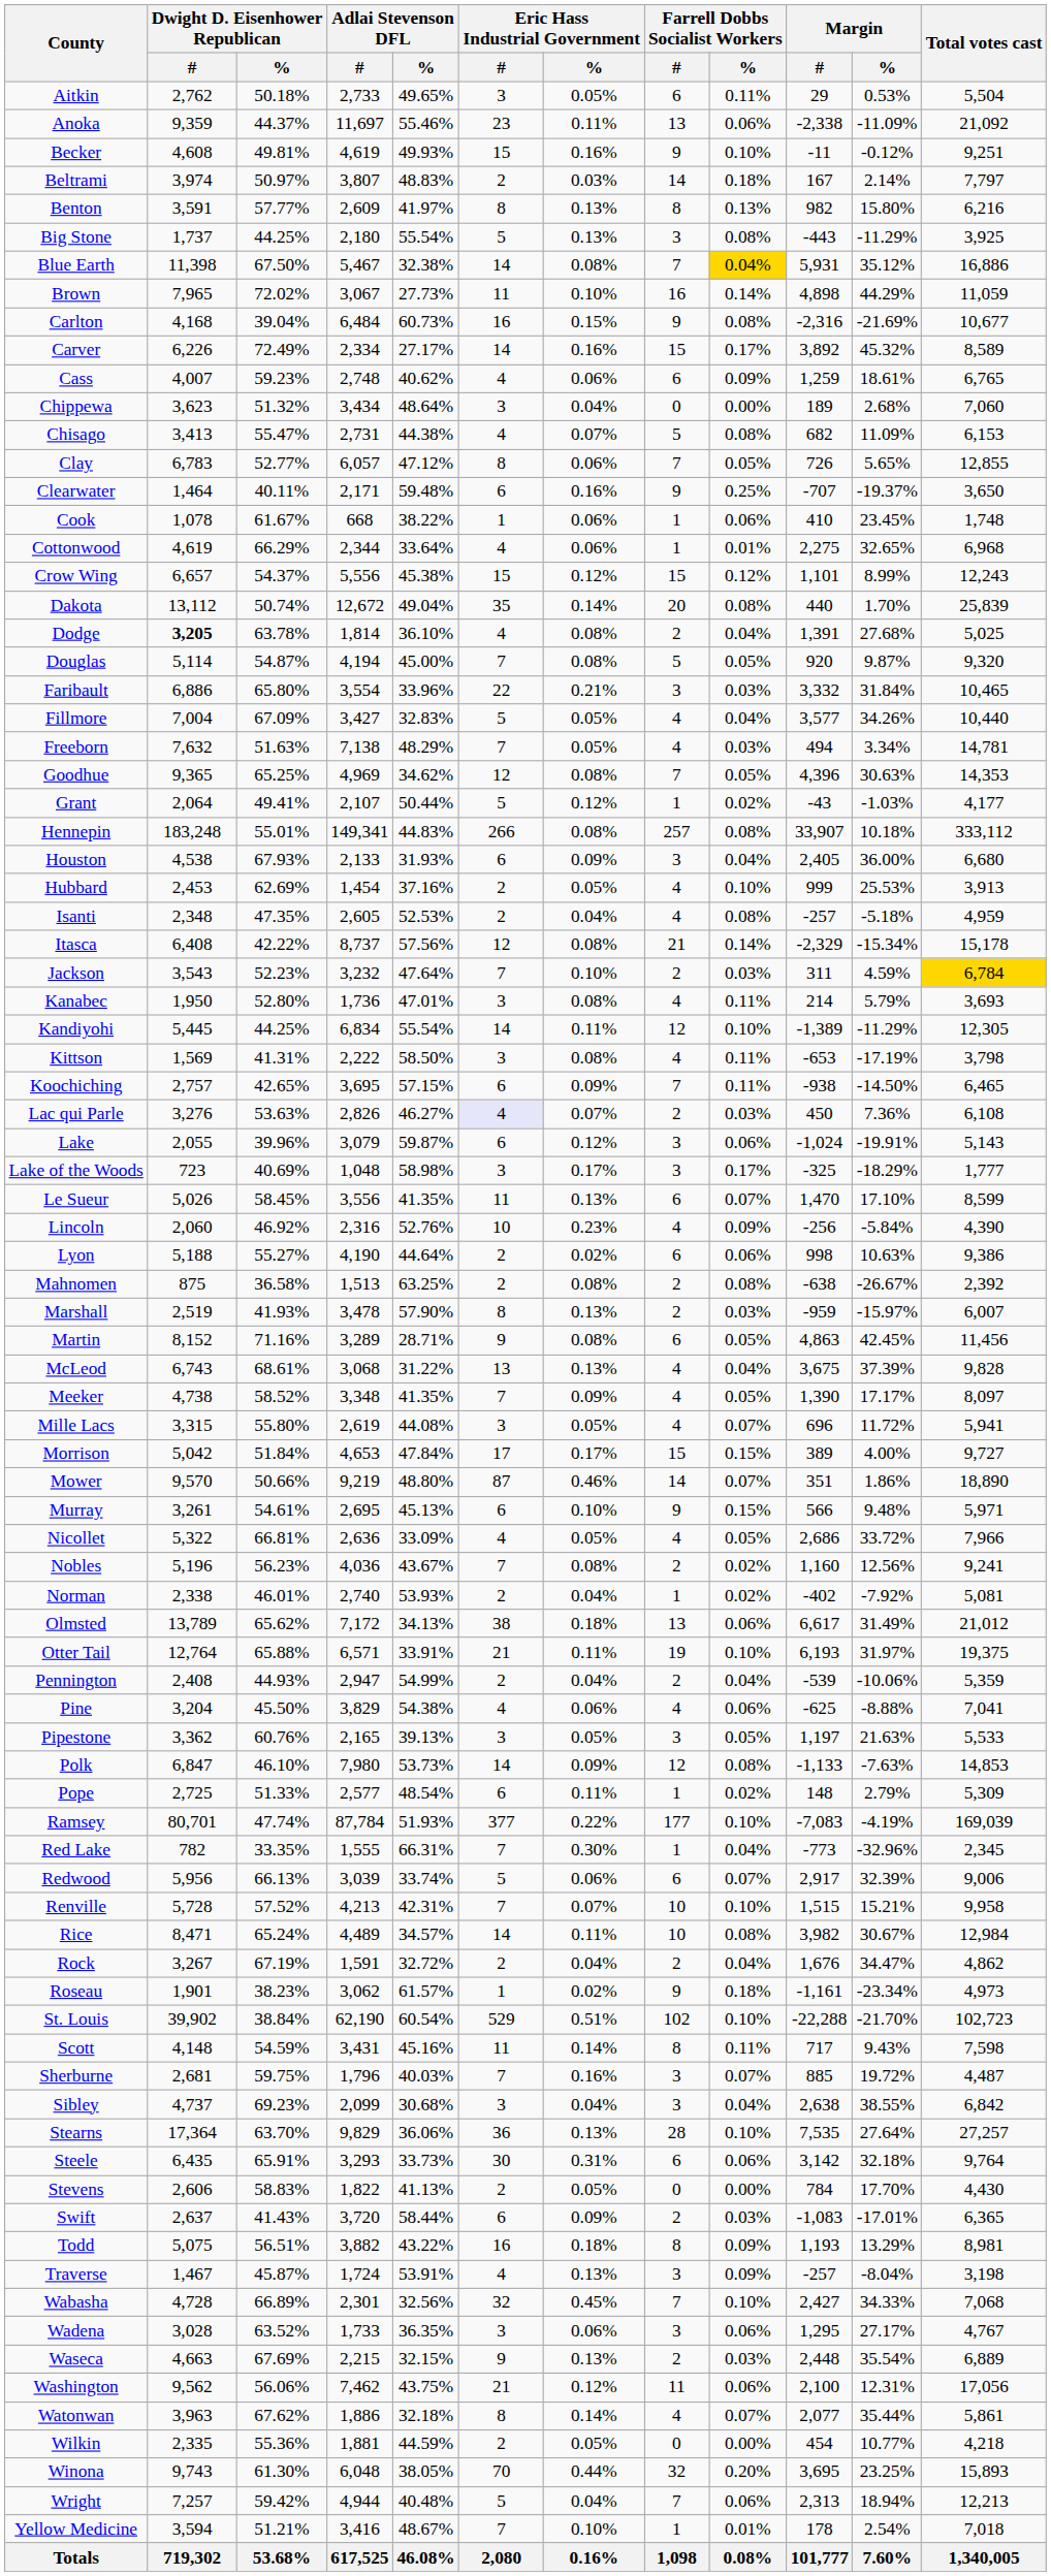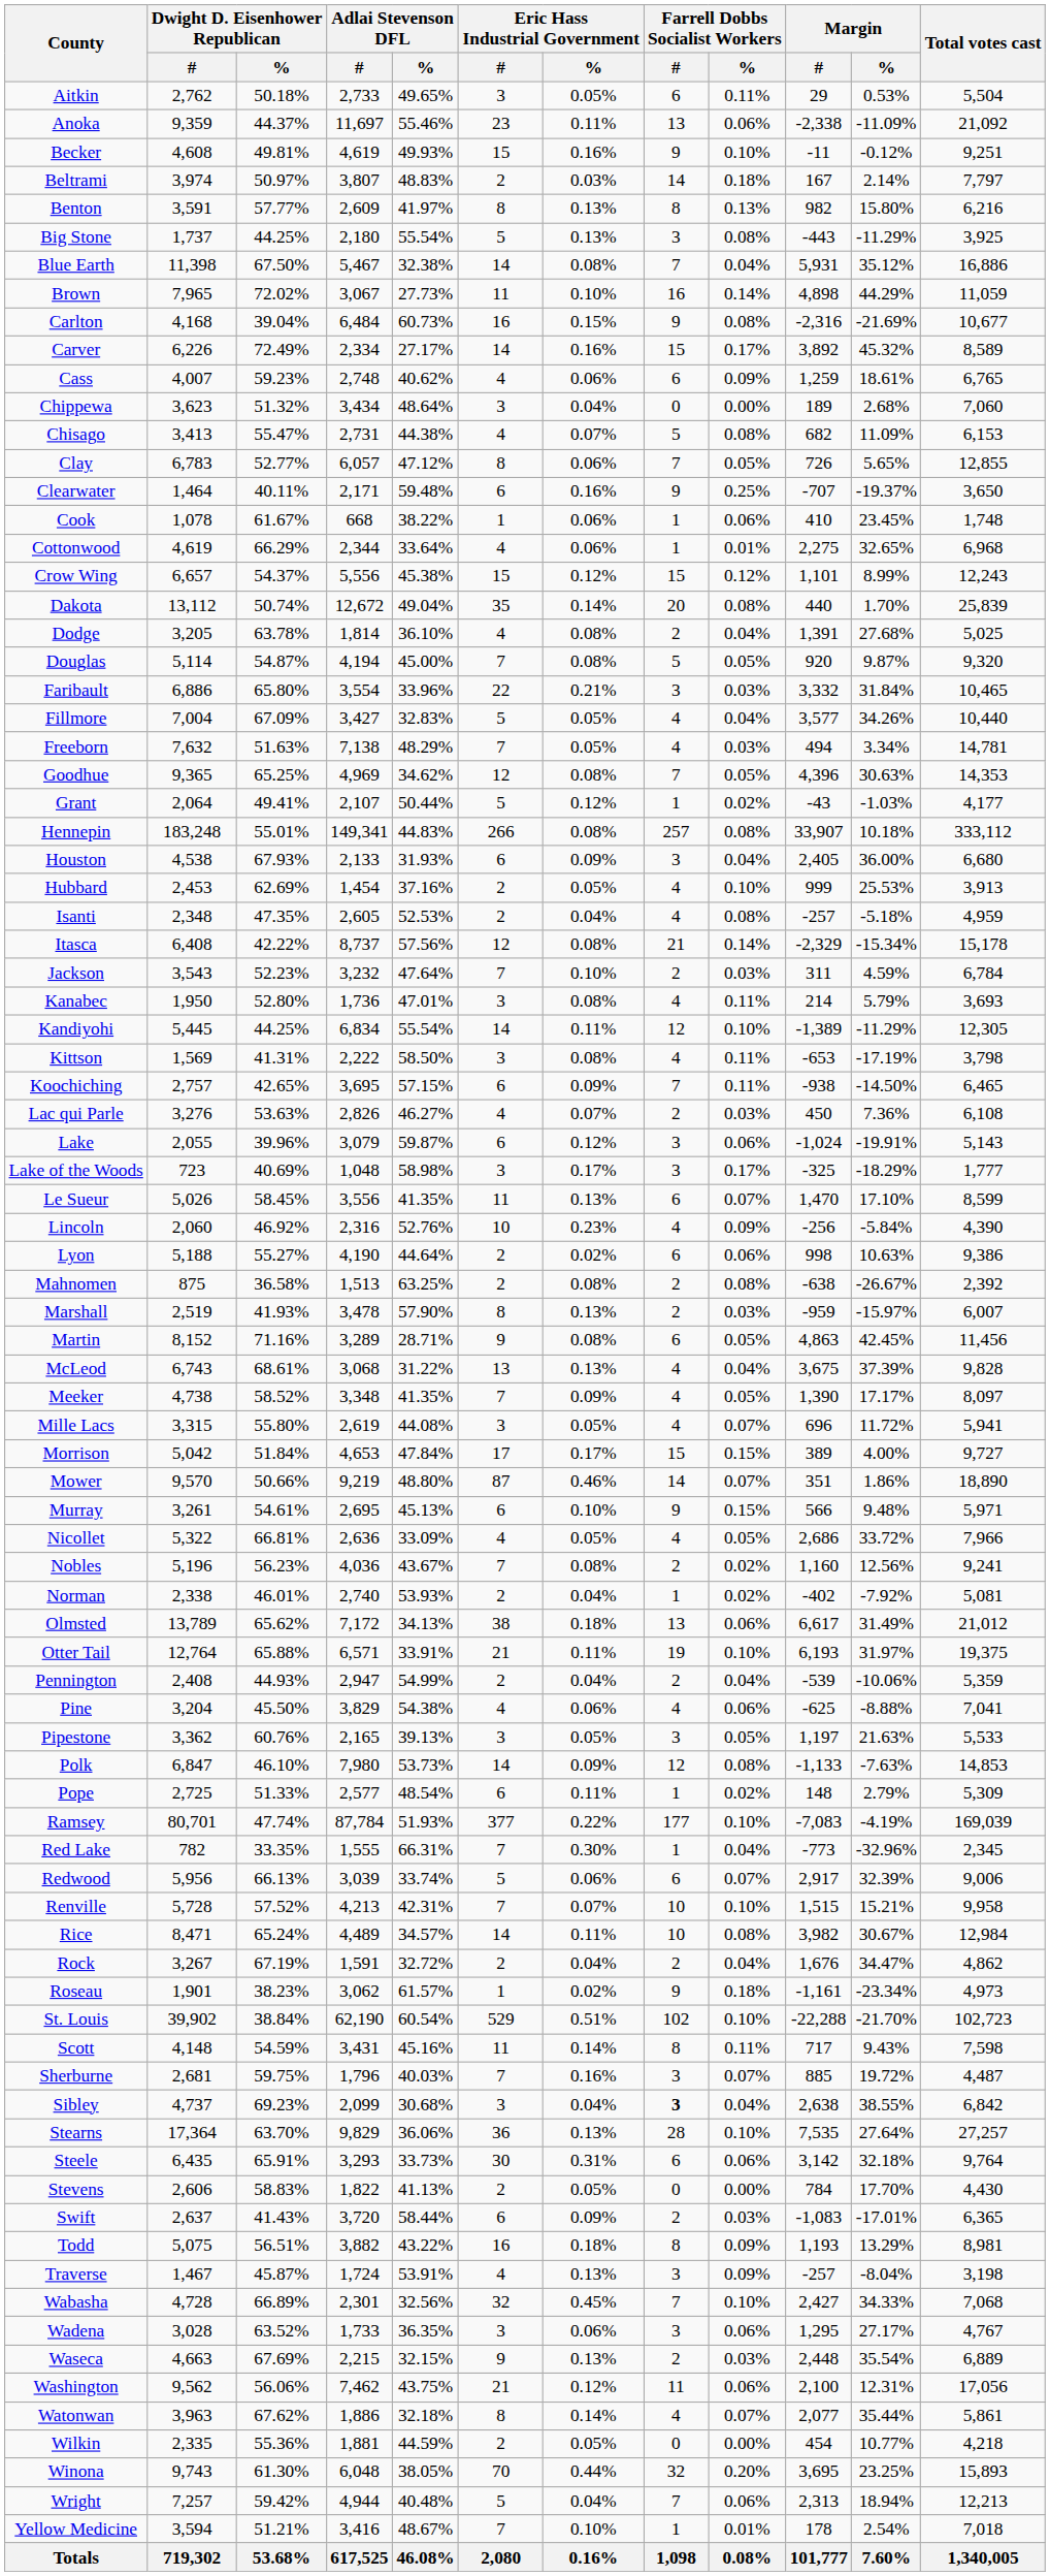Blue Earth | Farrell Dobbs Socialist Workers / %: gold background -> no background
Dodge | Dwight D. Eisenhower Republican / #: bold -> normal
Jackson | Total votes cast: gold background -> no background
Lac qui Parle | Eric Hass Industrial Government / #: lavender background -> no background
Sibley | Farrell Dobbs Socialist Workers / #: normal -> bold
